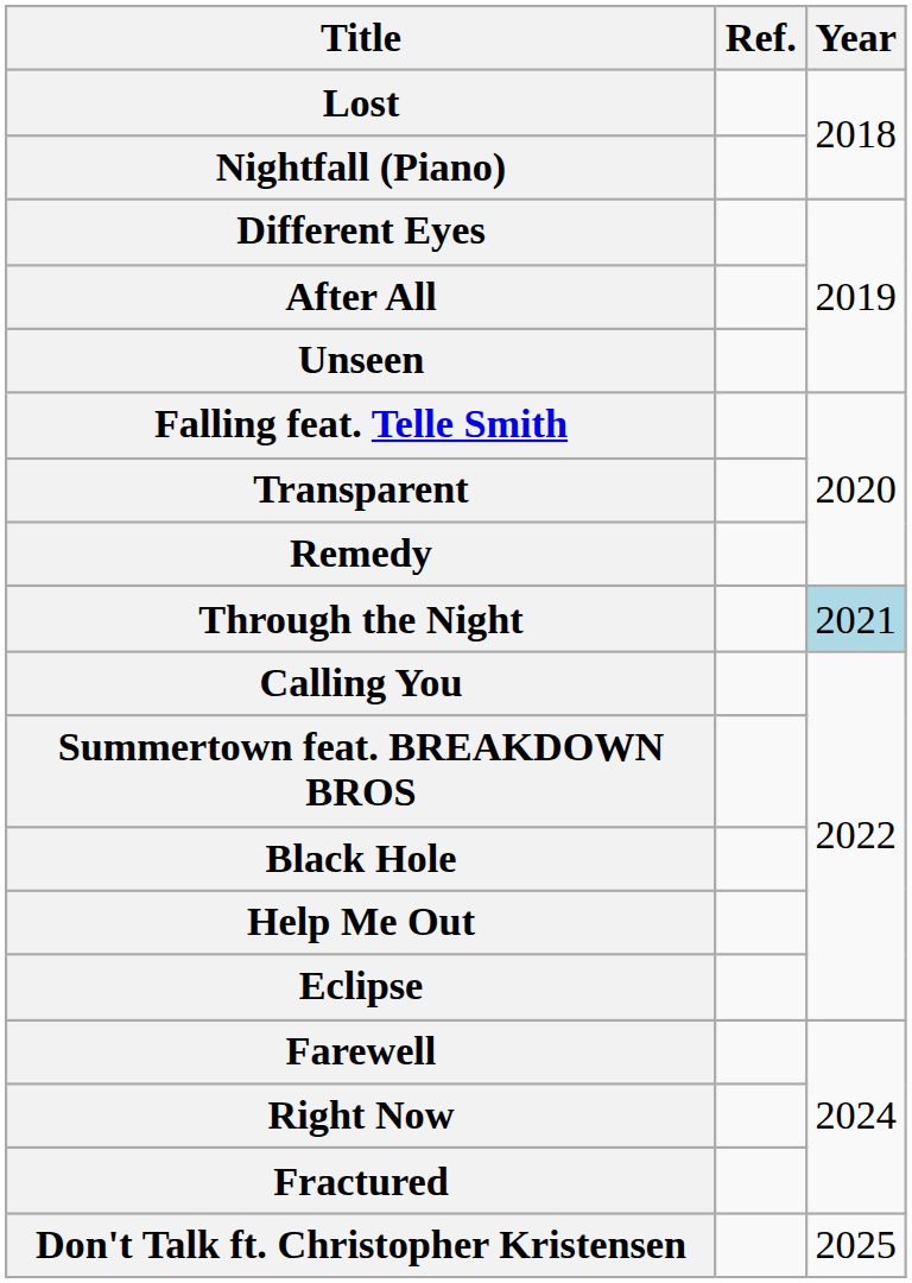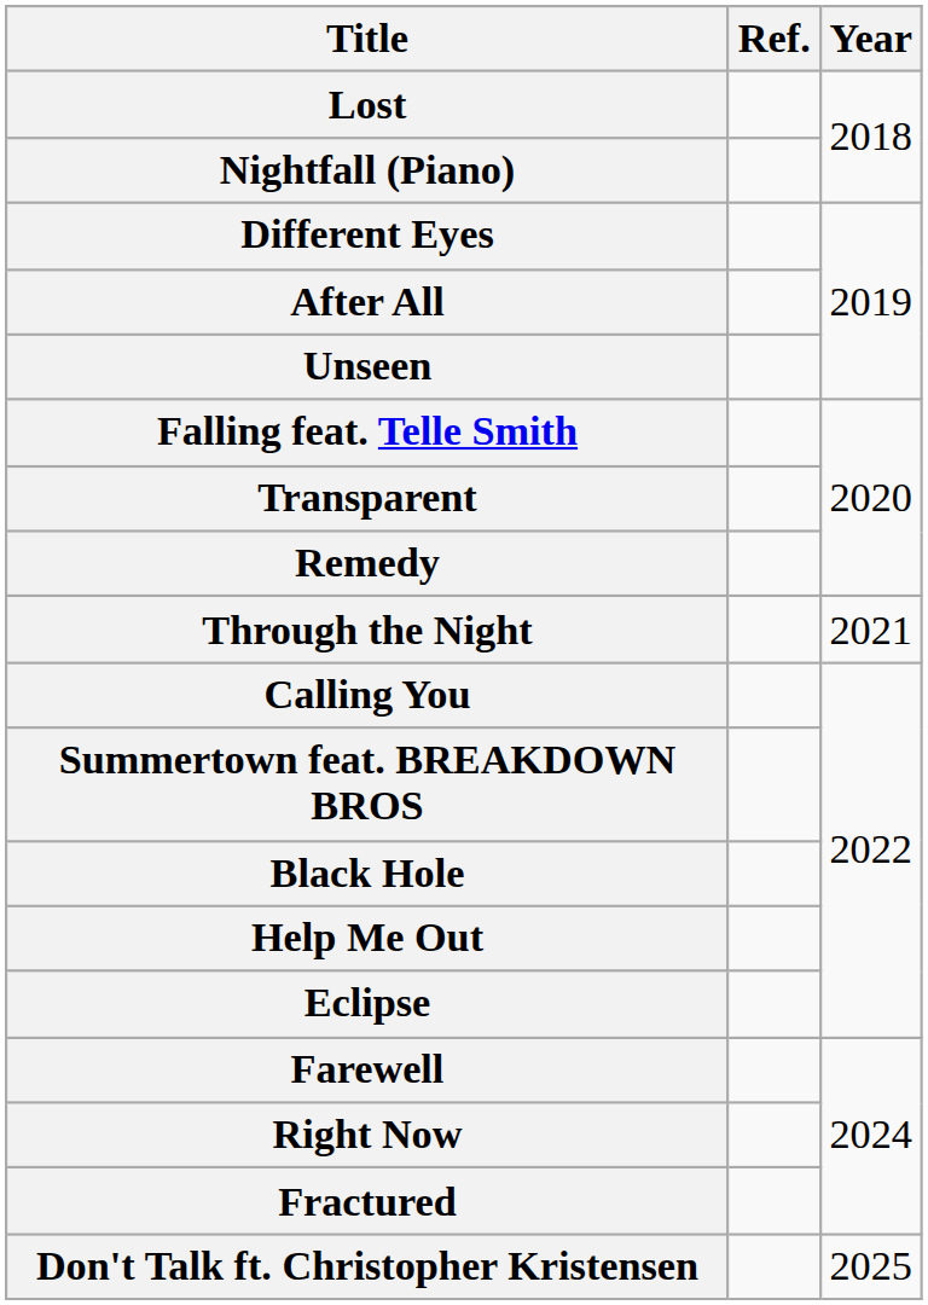Through the Night | Year: lightblue background -> no background
